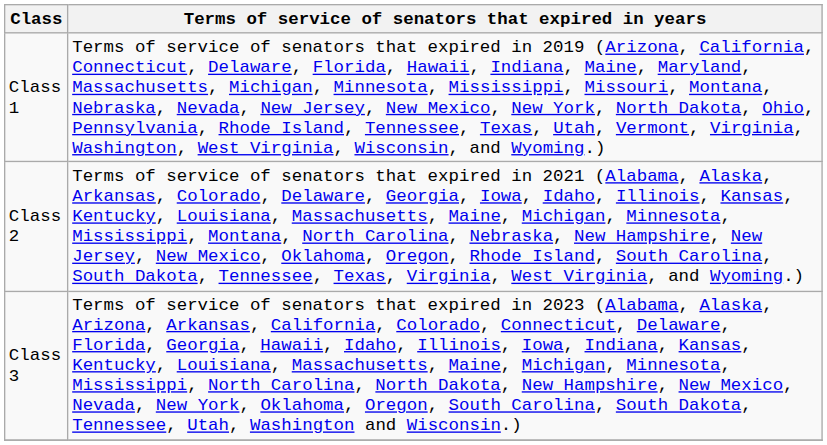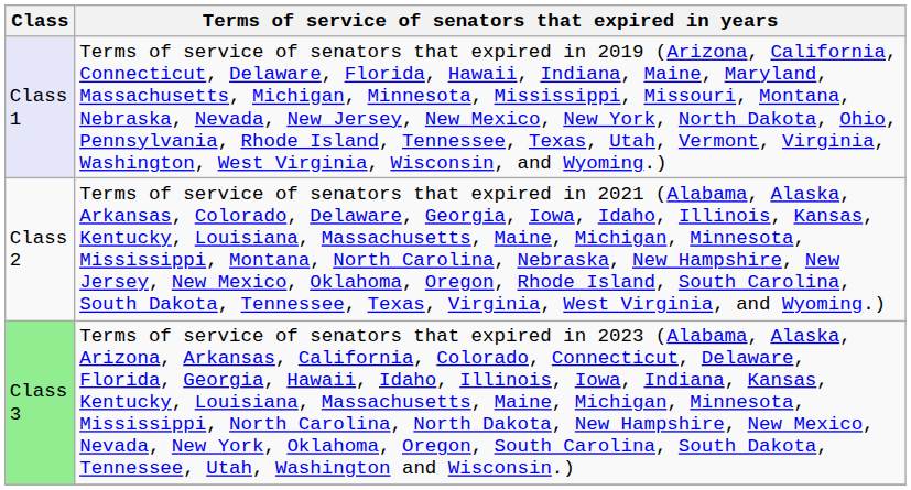Class 1 | Class: no background -> lavender background
Class 3 | Class: no background -> lightgreen background
